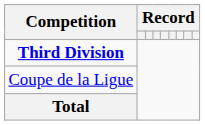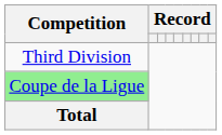Third Division | Competition: bold -> normal
Coupe de la Ligue | Competition: no background -> lightgreen background
